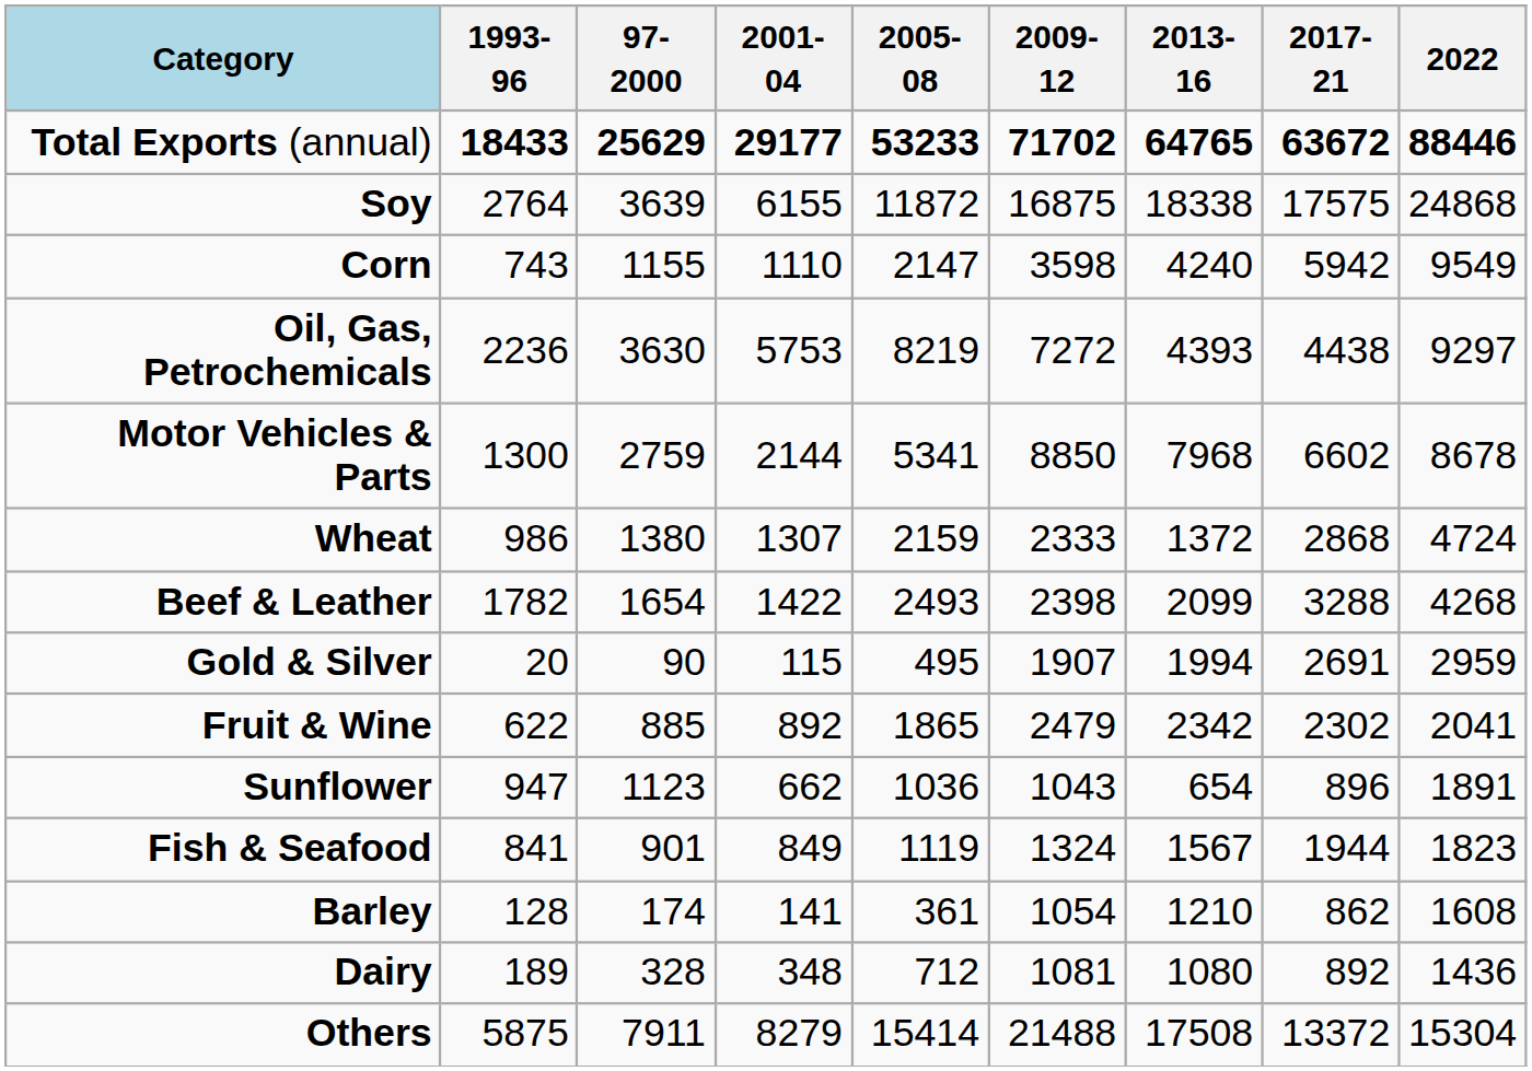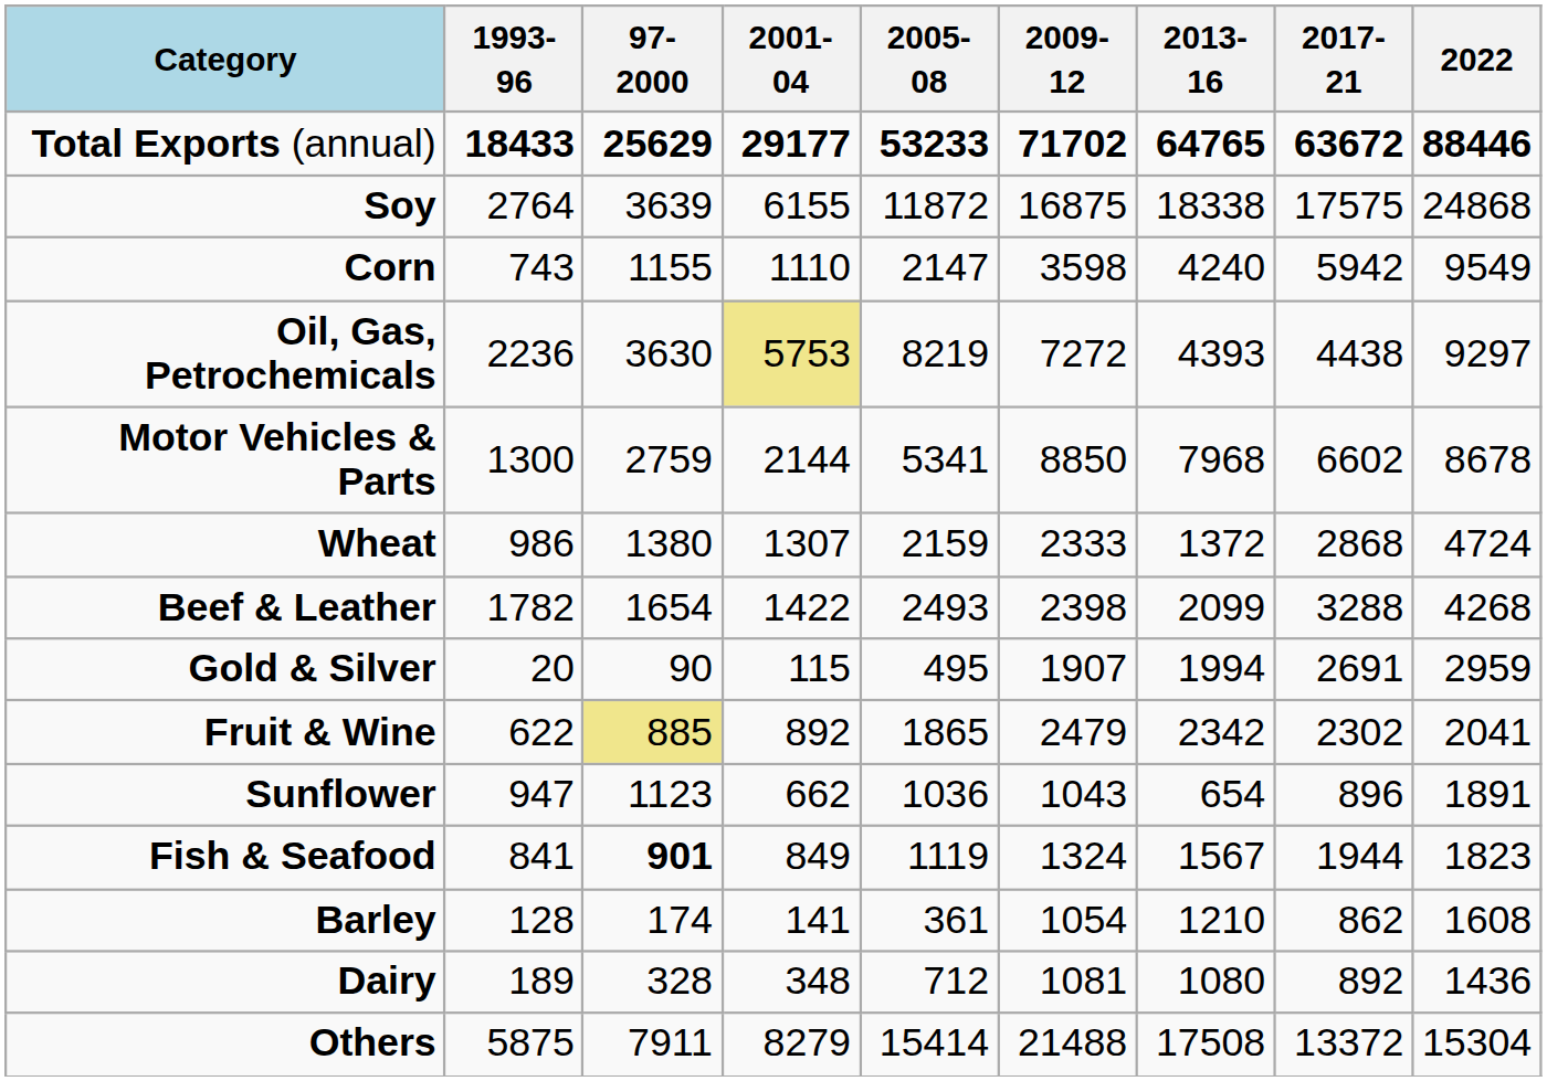Oil, Gas, Petrochemicals | 2001-04: no background -> khaki background
Fruit & Wine | 97-2000: no background -> khaki background
Fish & Seafood | 97-2000: normal -> bold
